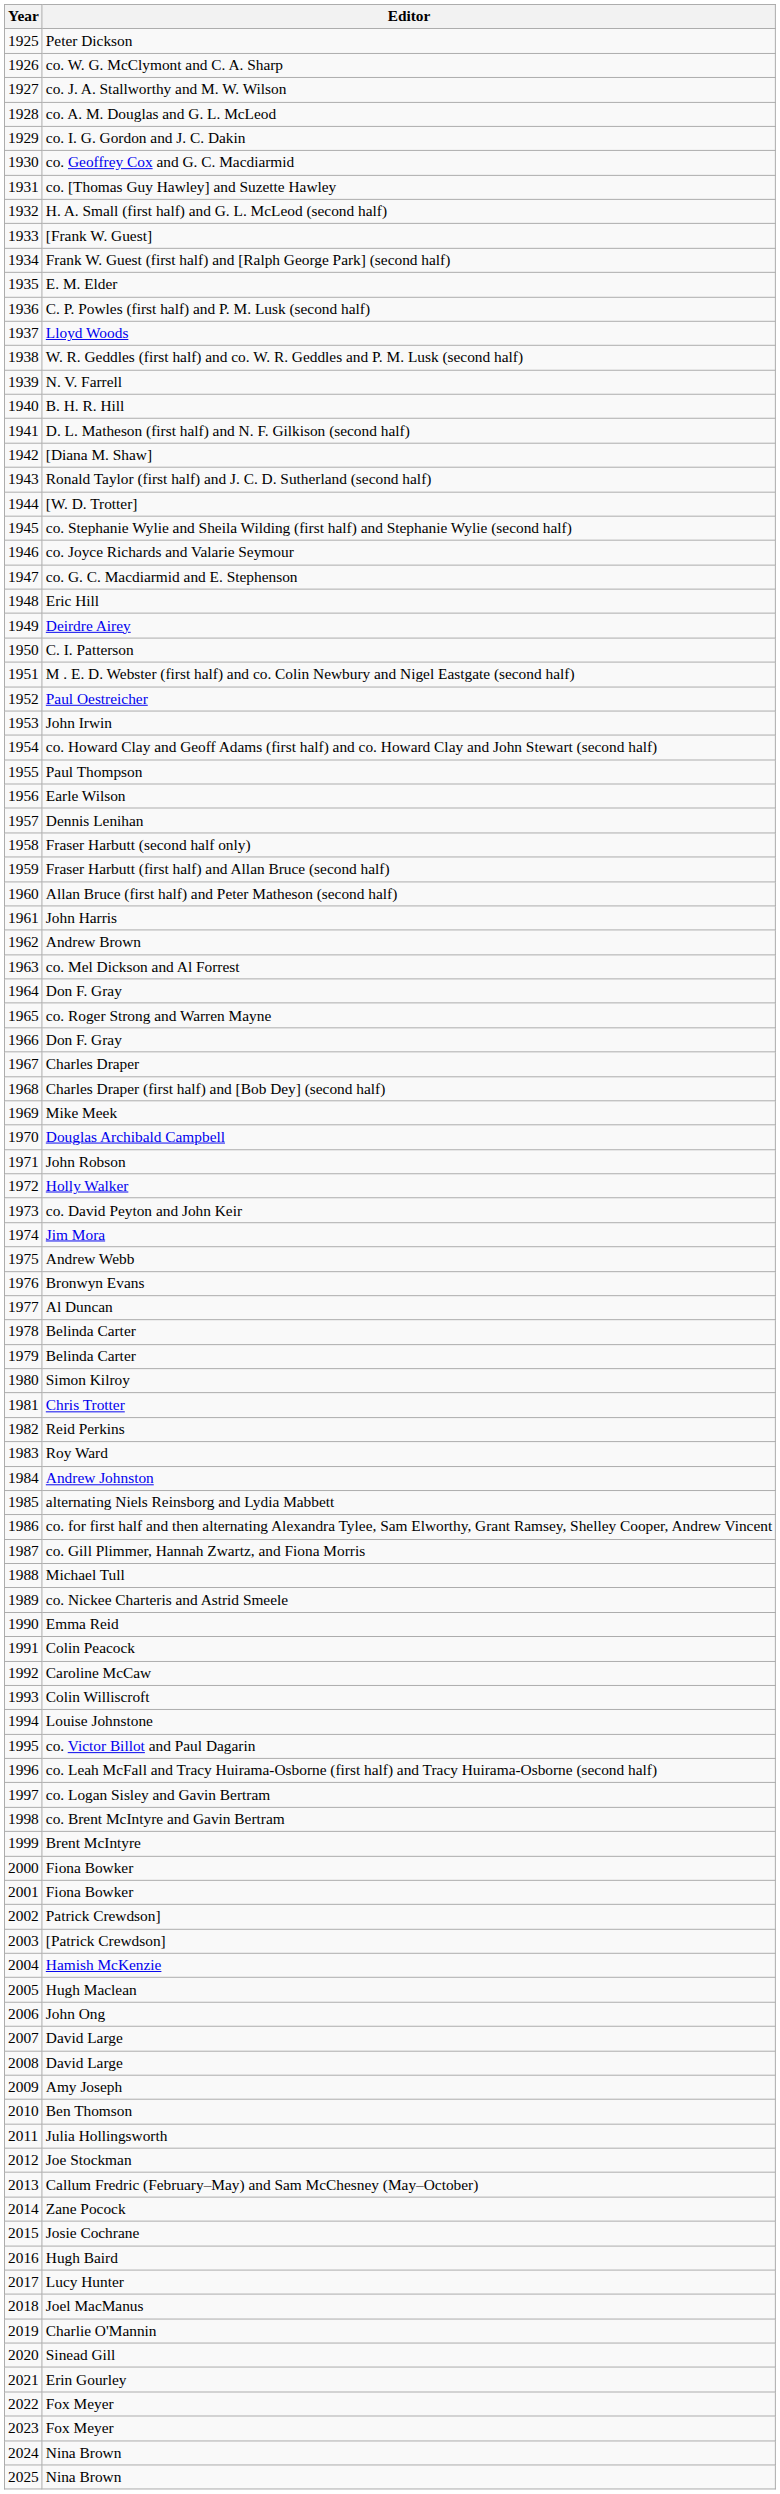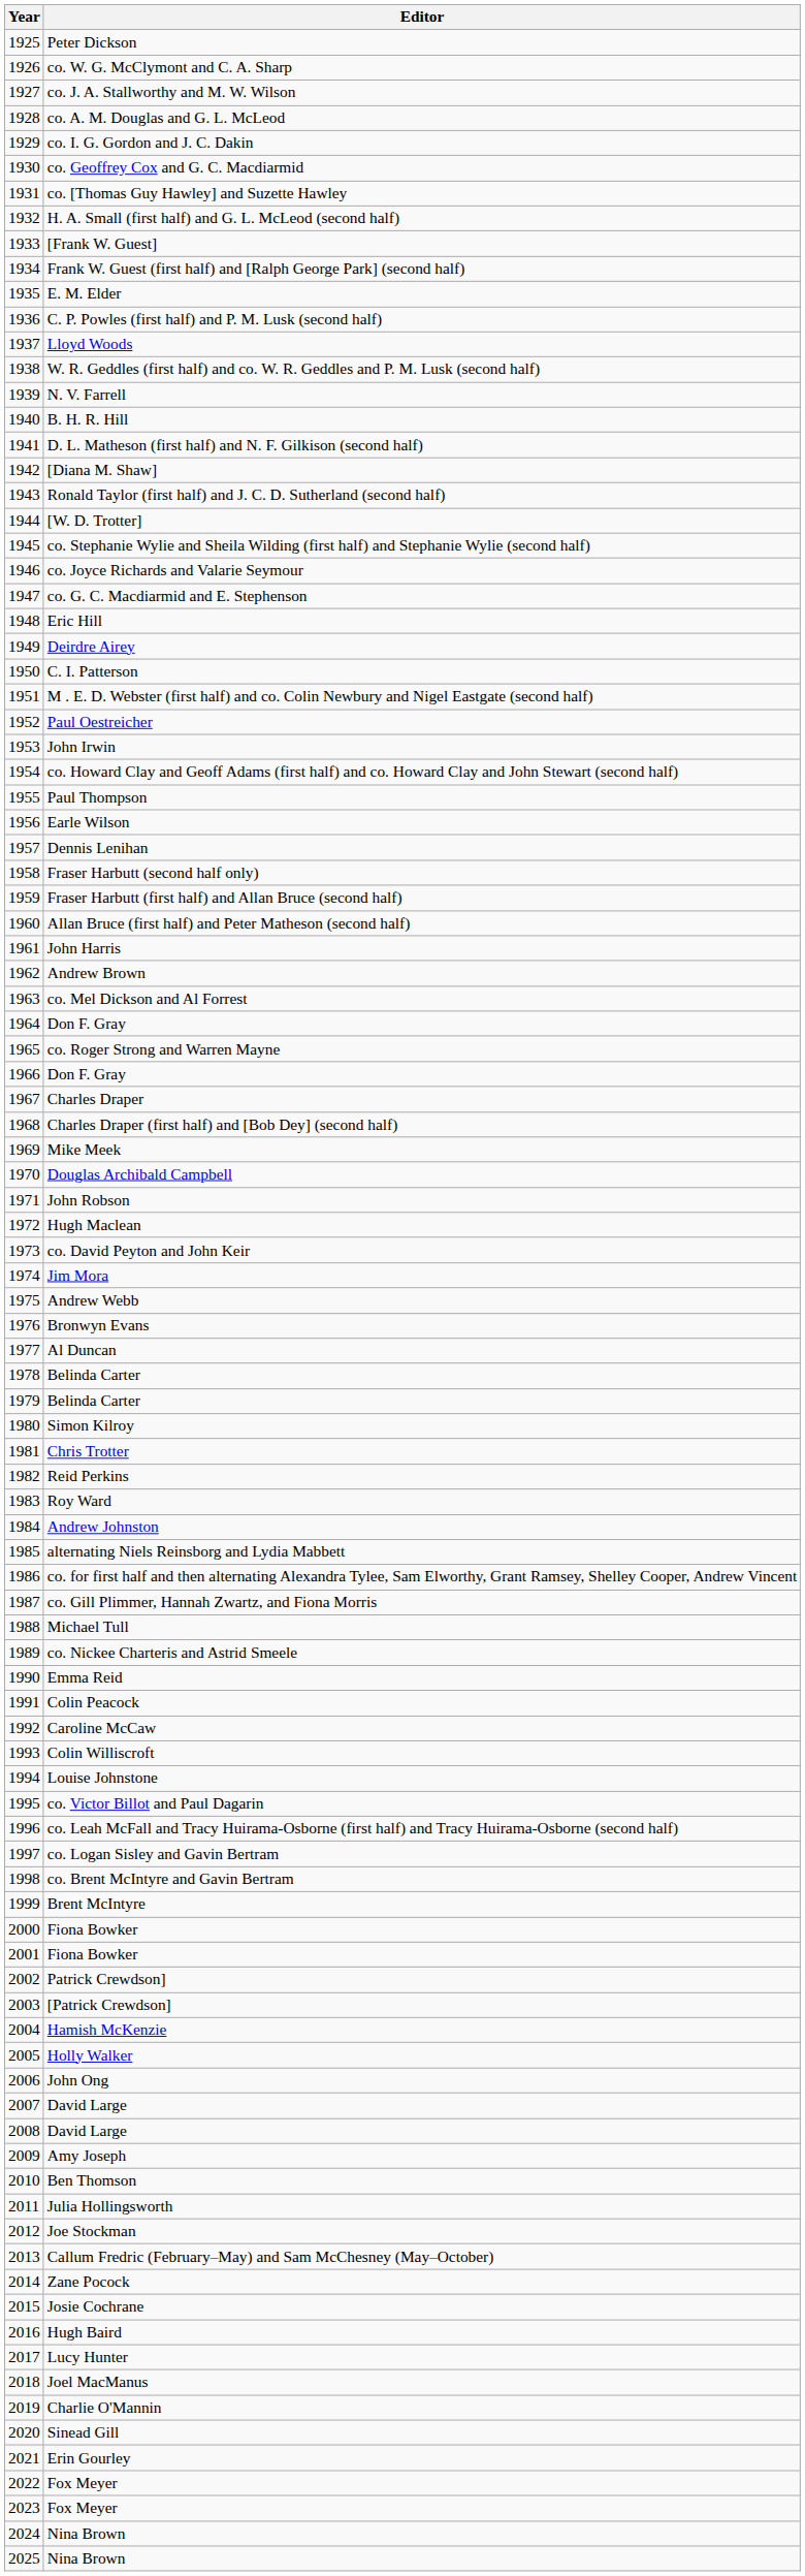row 49 | Editor: Holly Walker -> Hugh Maclean
row 82 | Editor: Hugh Maclean -> Holly Walker
